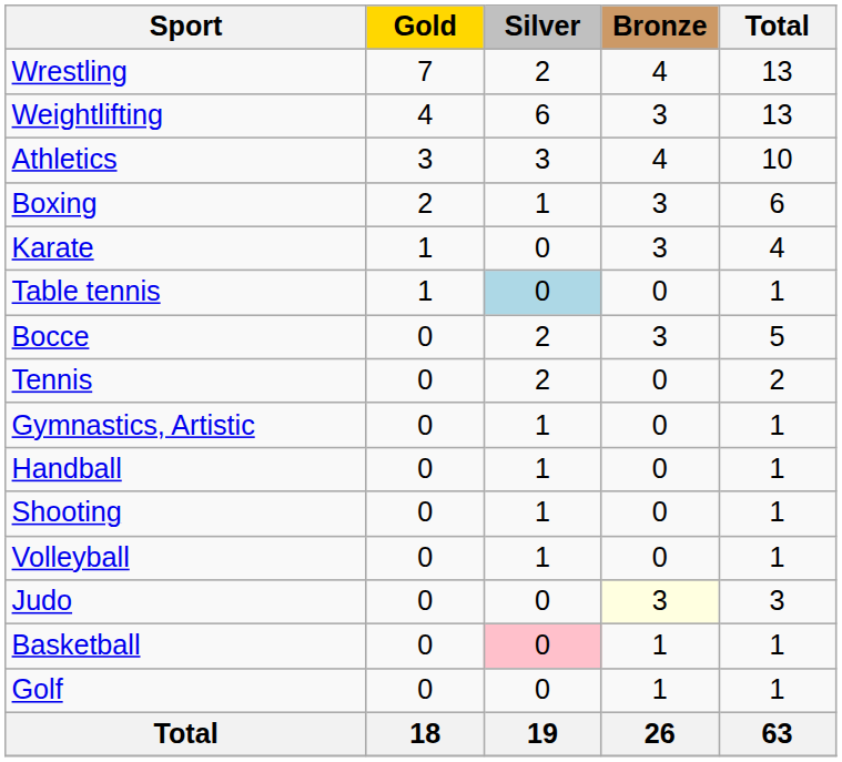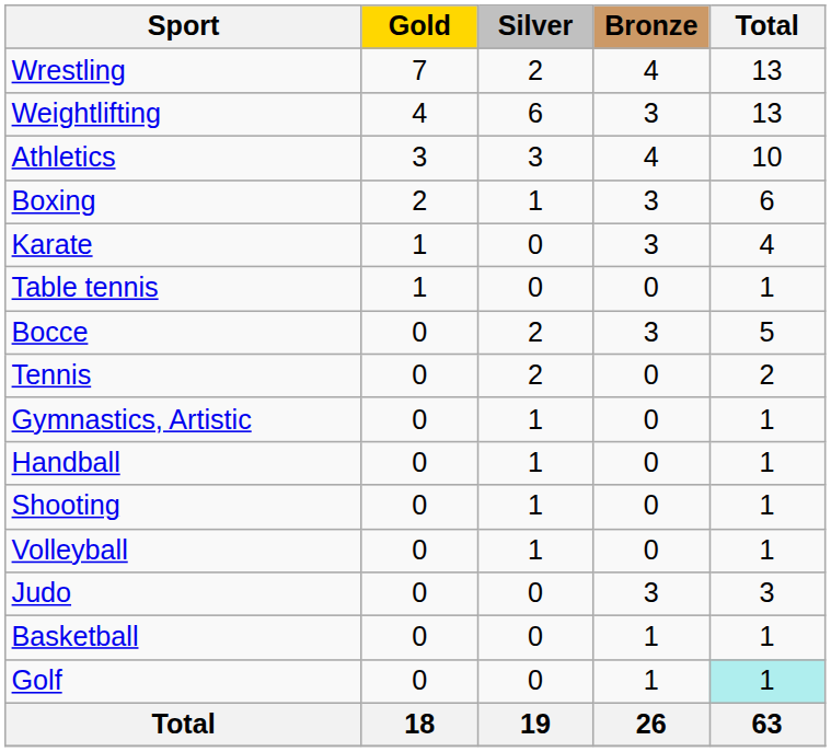Table tennis | Silver: lightblue background -> no background
Judo | Bronze: lightyellow background -> no background
Basketball | Silver: pink background -> no background
Golf | Total: no background -> paleturquoise background
